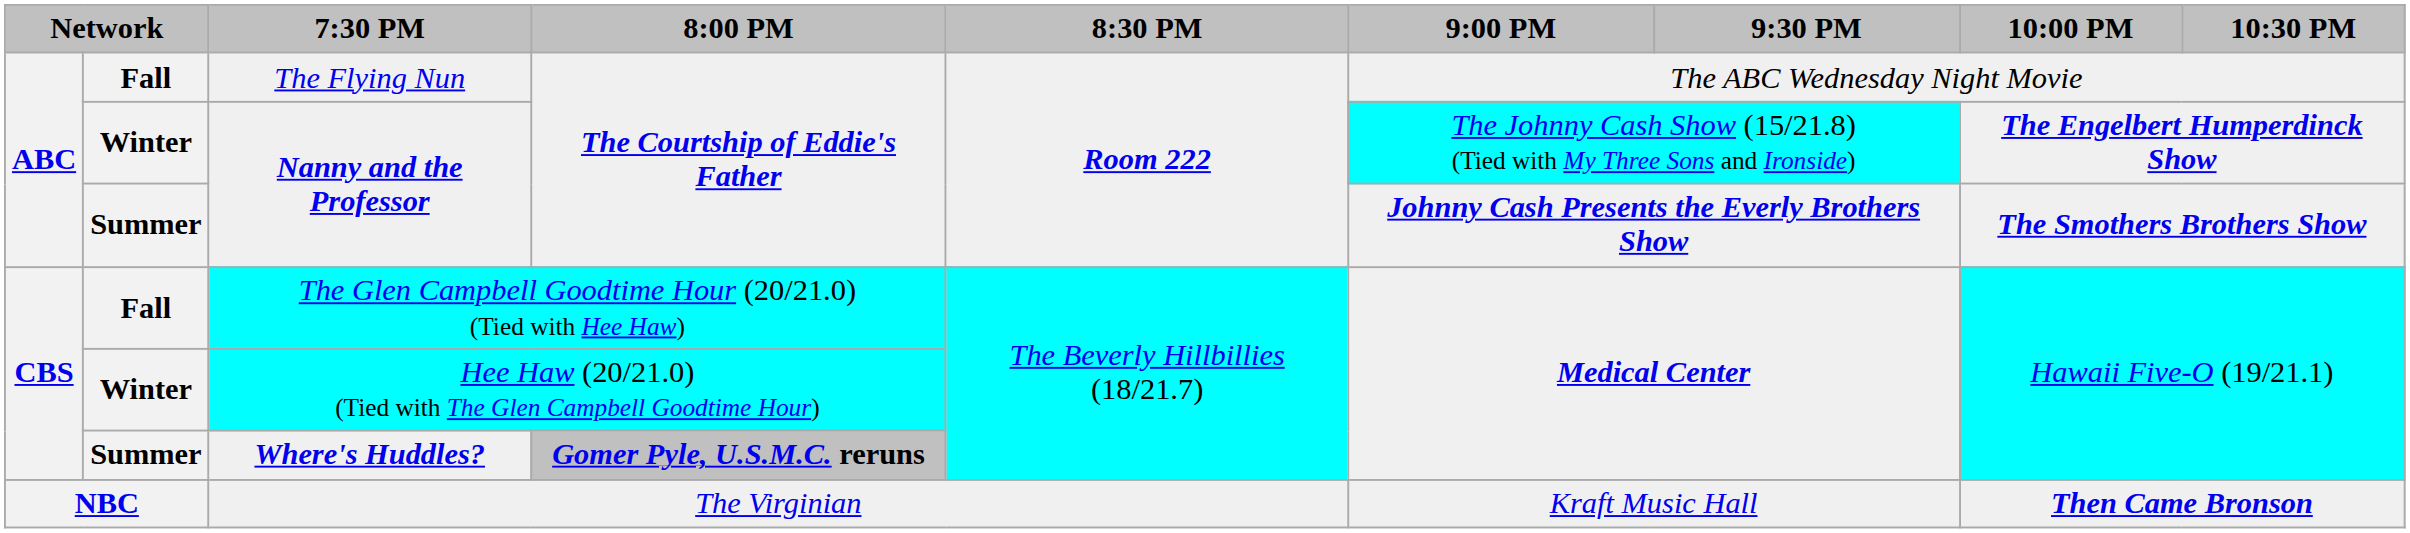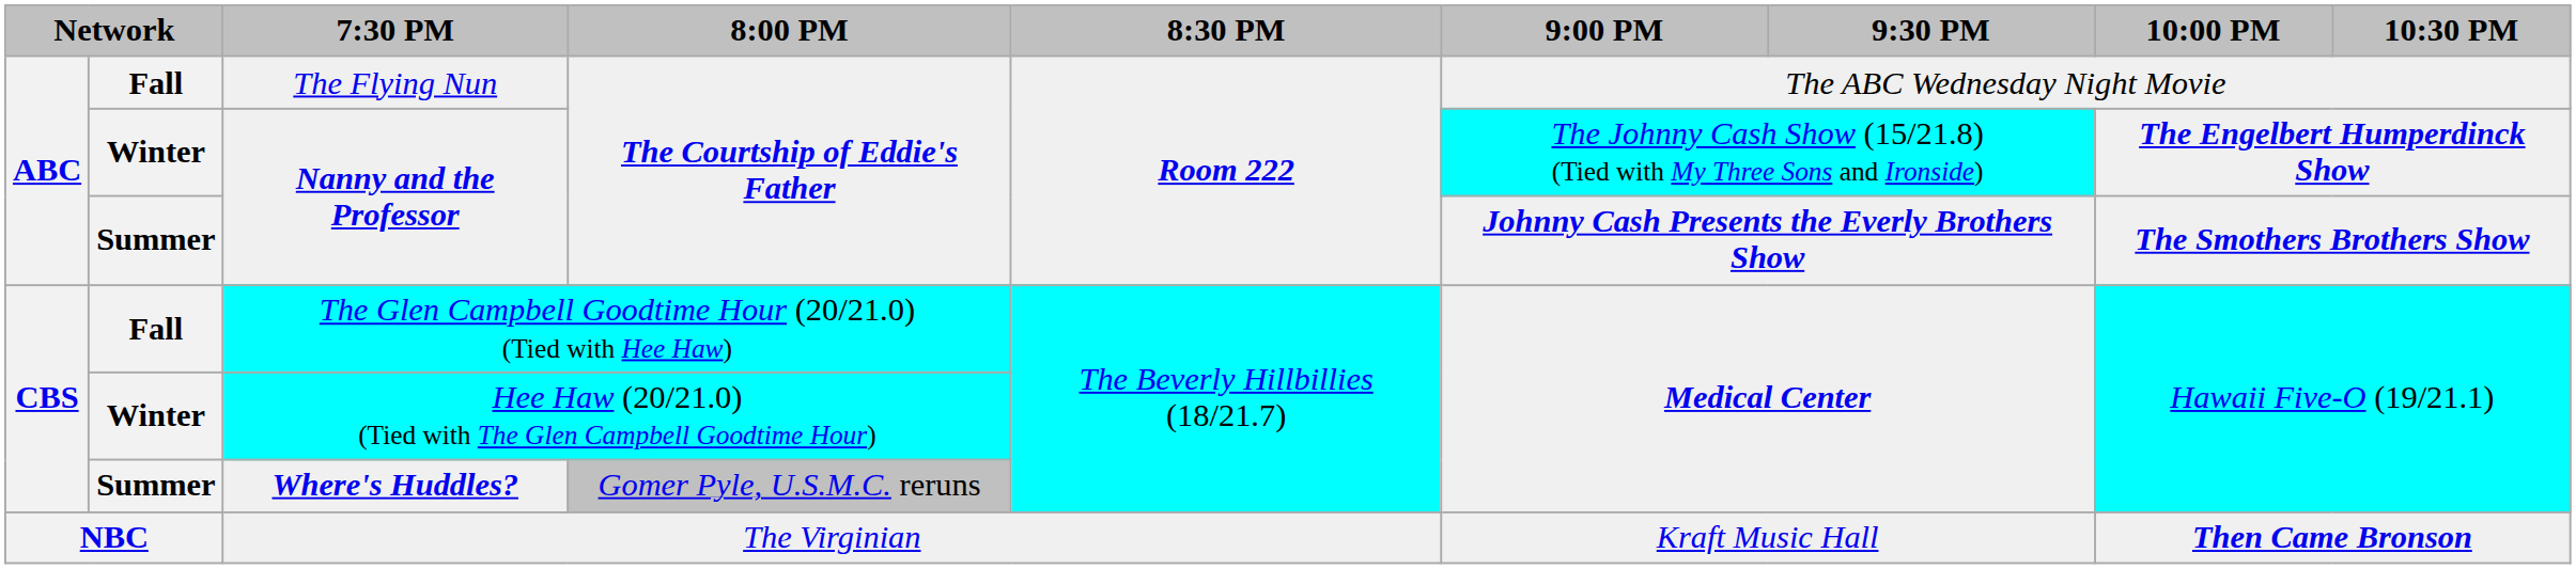Where's Huddles? | 8:00 PM: bold -> normal
